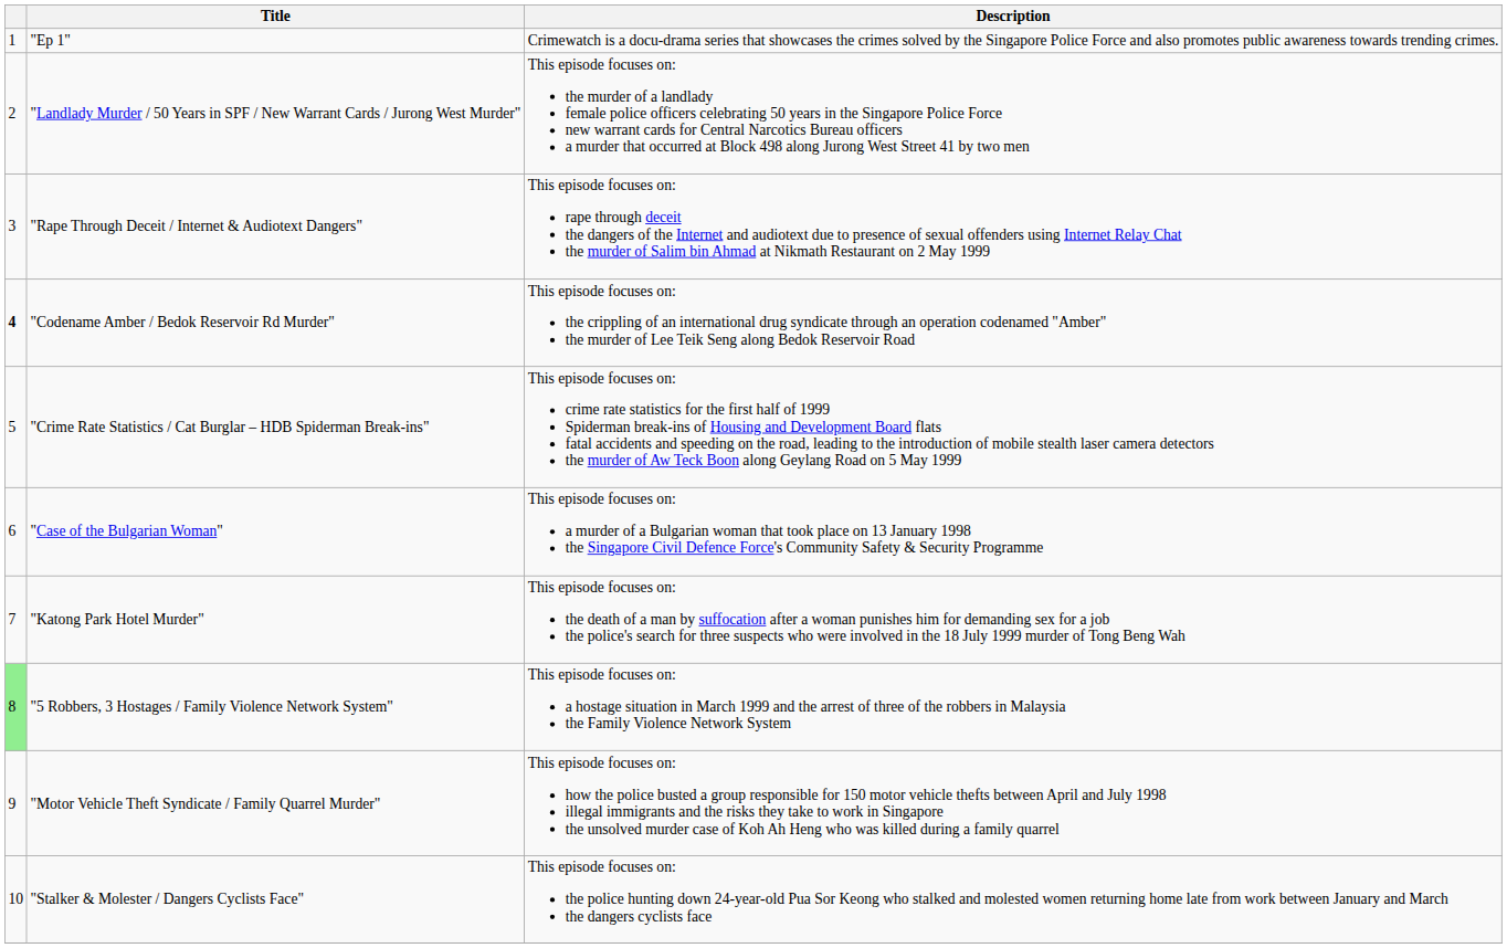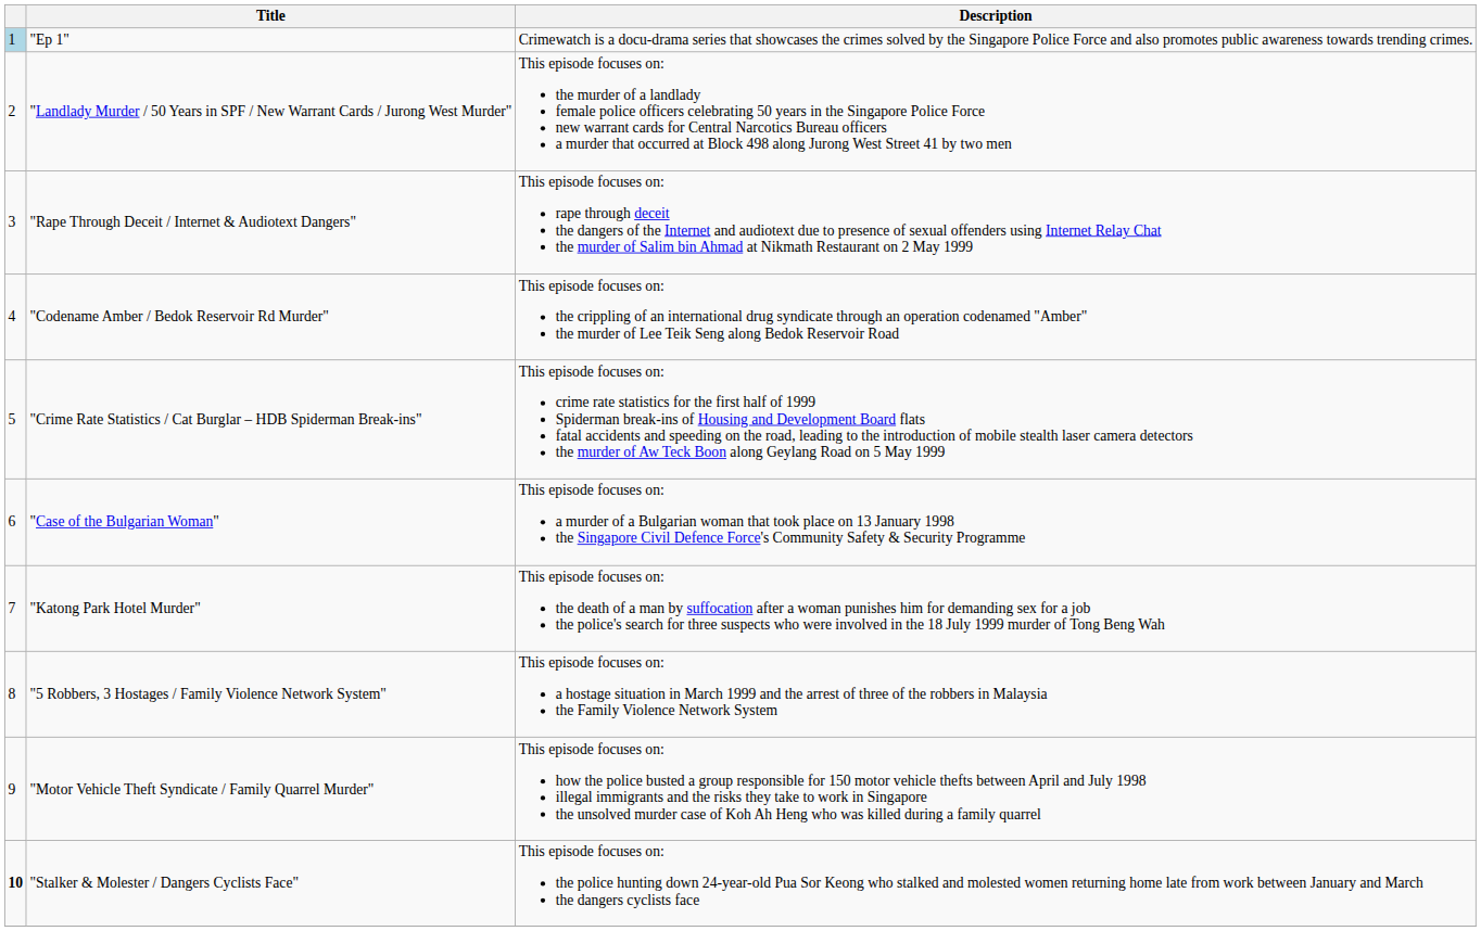"Ep 1" | column 1: no background -> lightblue background
"Codename Amber / Bedok Reservoir Rd Murder" | column 1: bold -> normal
"5 Robbers, 3 Hostages / Family Violence Network System" | column 1: lightgreen background -> no background
"Stalker & Molester / Dangers Cyclists Face" | column 1: normal -> bold
